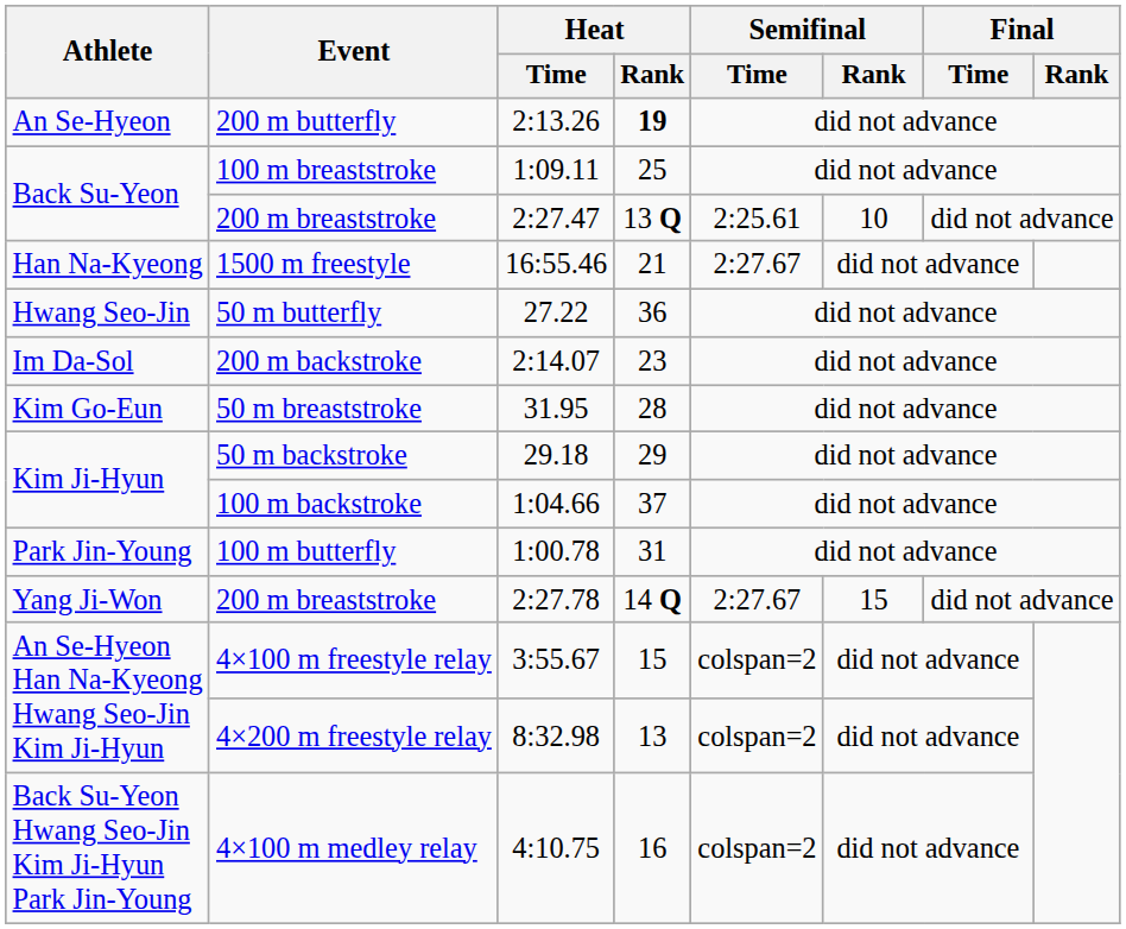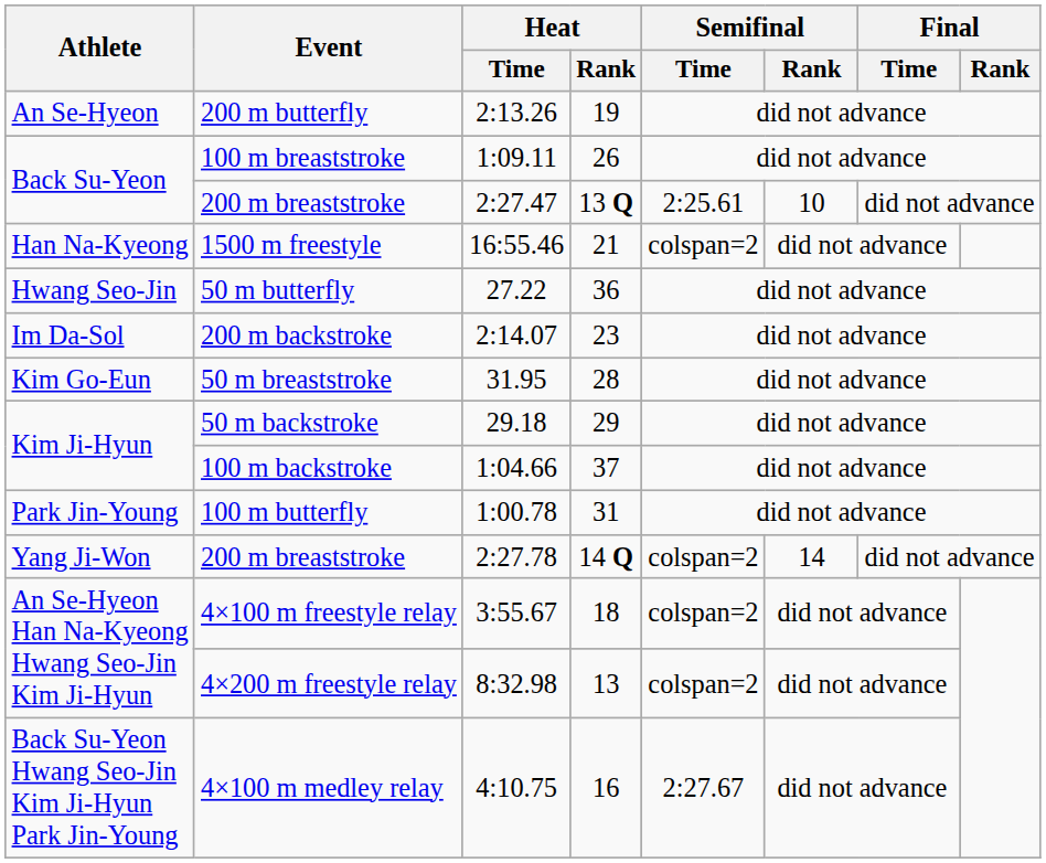200 m butterfly | Heat / Rank: bold -> normal
100 m breaststroke | Heat / Rank: 25 -> 26
1500 m freestyle | Semifinal / Time: 2:27.67 -> colspan=2
200 m breaststroke / 2:27.78 | Semifinal / Time: 2:27.67 -> colspan=2
200 m breaststroke / 2:27.78 | Semifinal / Rank: 15 -> 14
4×100 m freestyle relay | Heat / Rank: 15 -> 18
4×100 m medley relay | Semifinal / Time: colspan=2 -> 2:27.67
